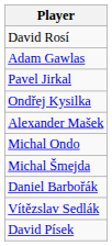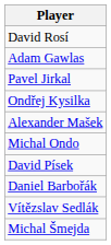row 8 | column 1: Michal Šmejda -> David Písek
row 11 | column 1: David Písek -> Michal Šmejda
